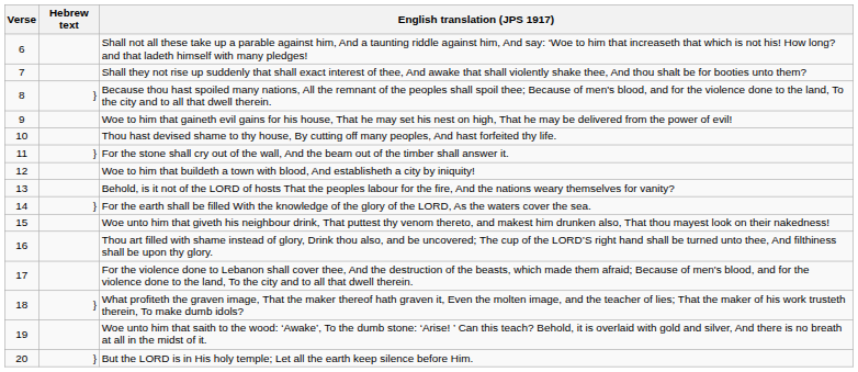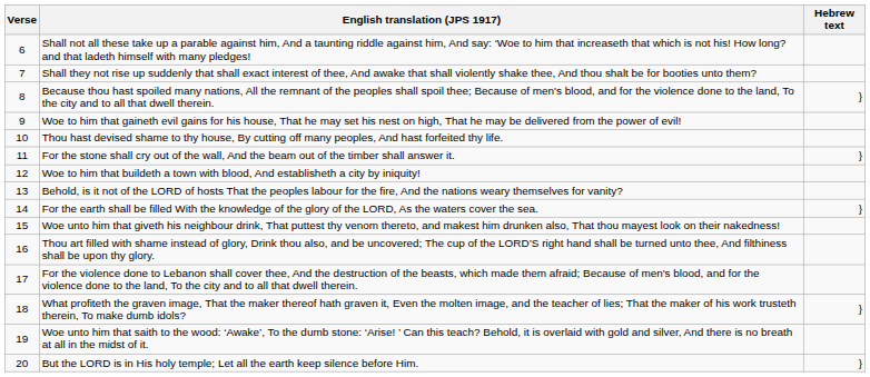columns swapped: Hebrew text <-> English translation (JPS 1917)
